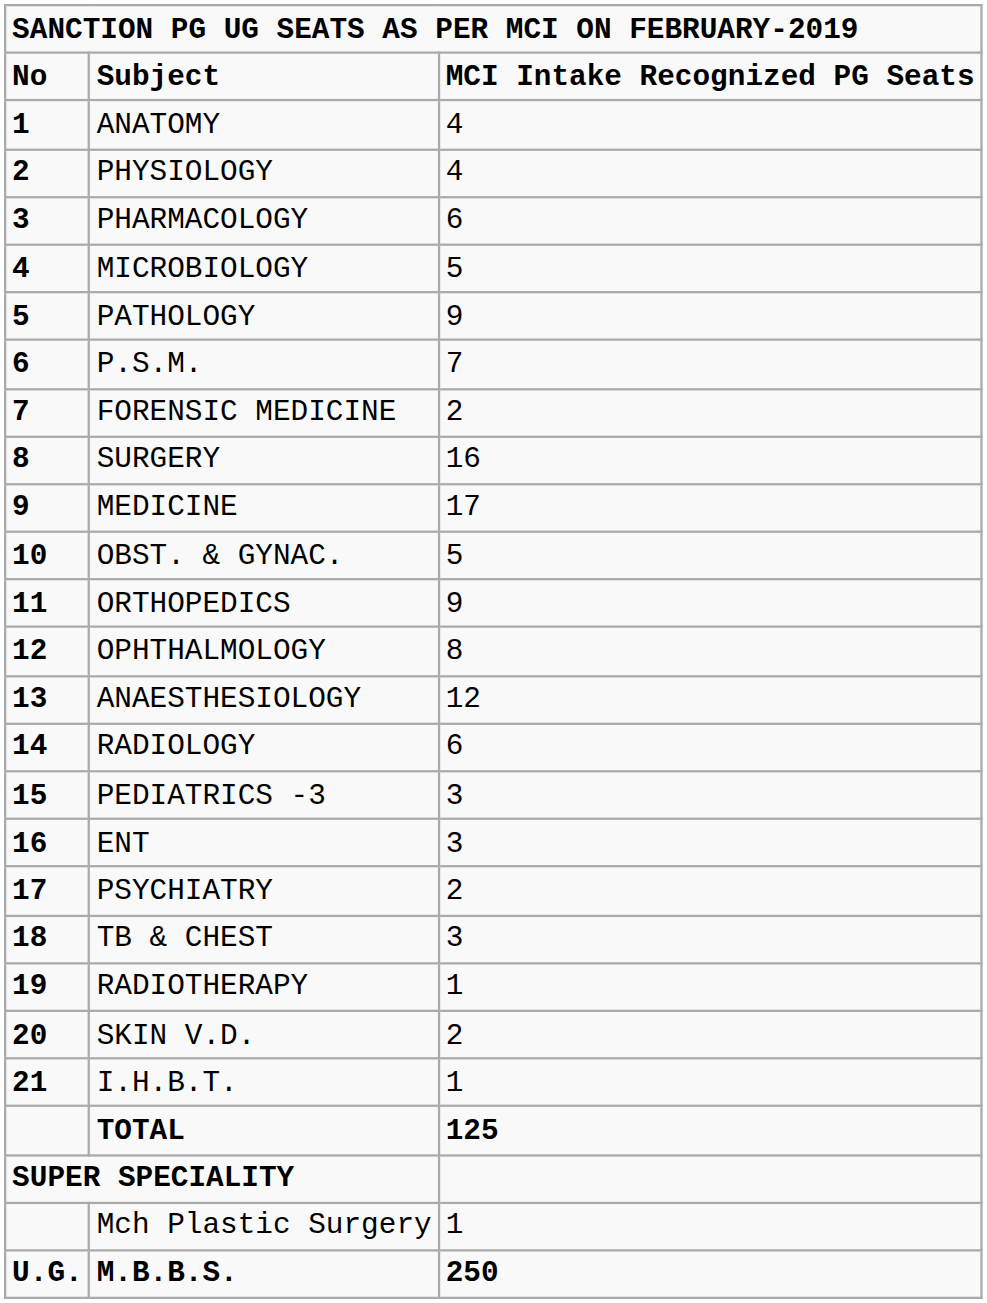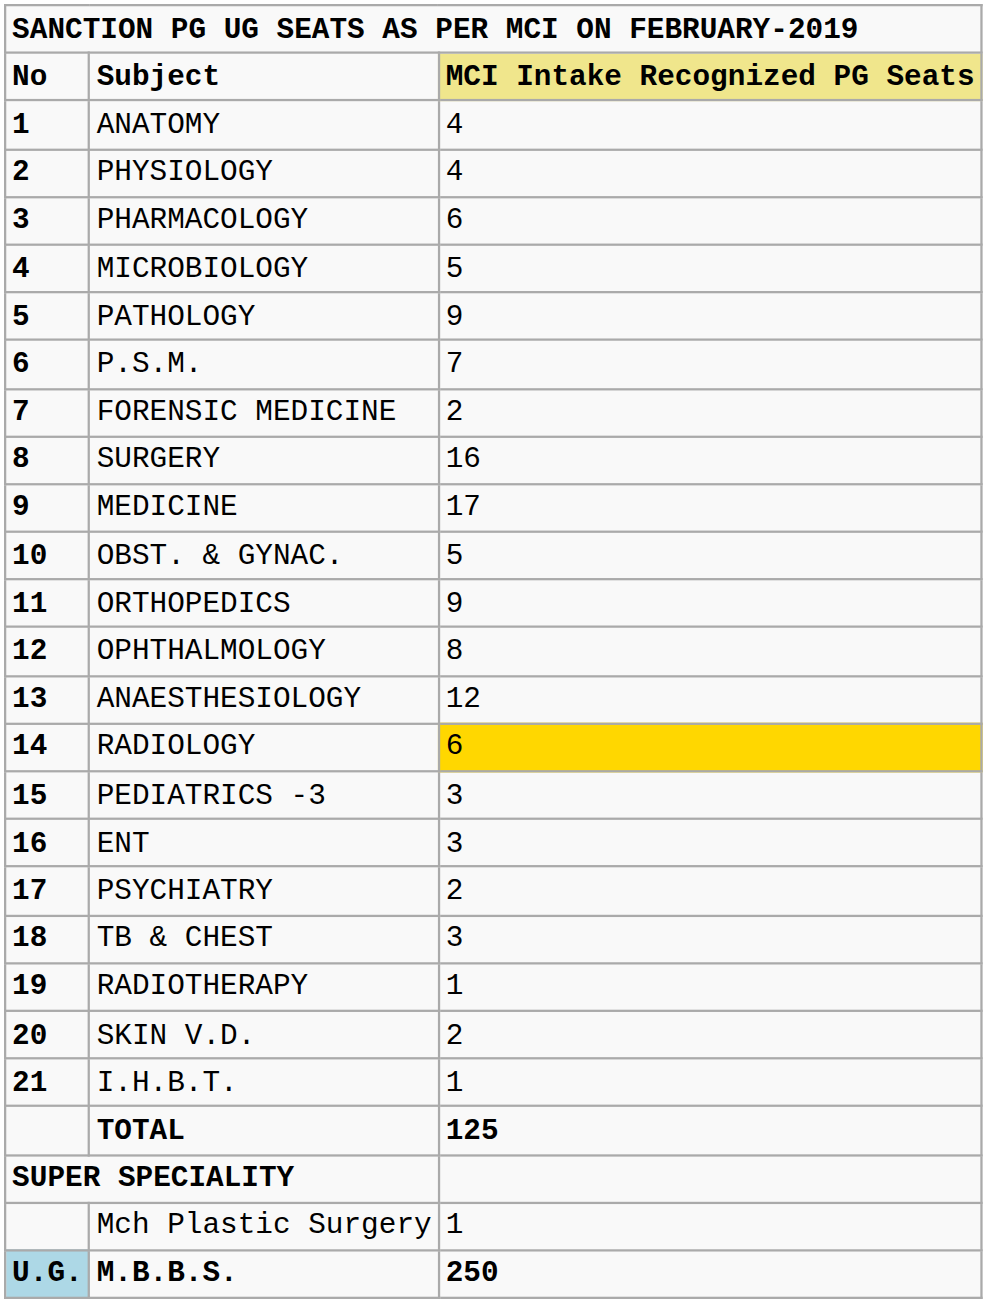Subject | column 3: no background -> khaki background
RADIOLOGY | column 3: no background -> gold background
M.B.B.S. | column 1: no background -> lightblue background
